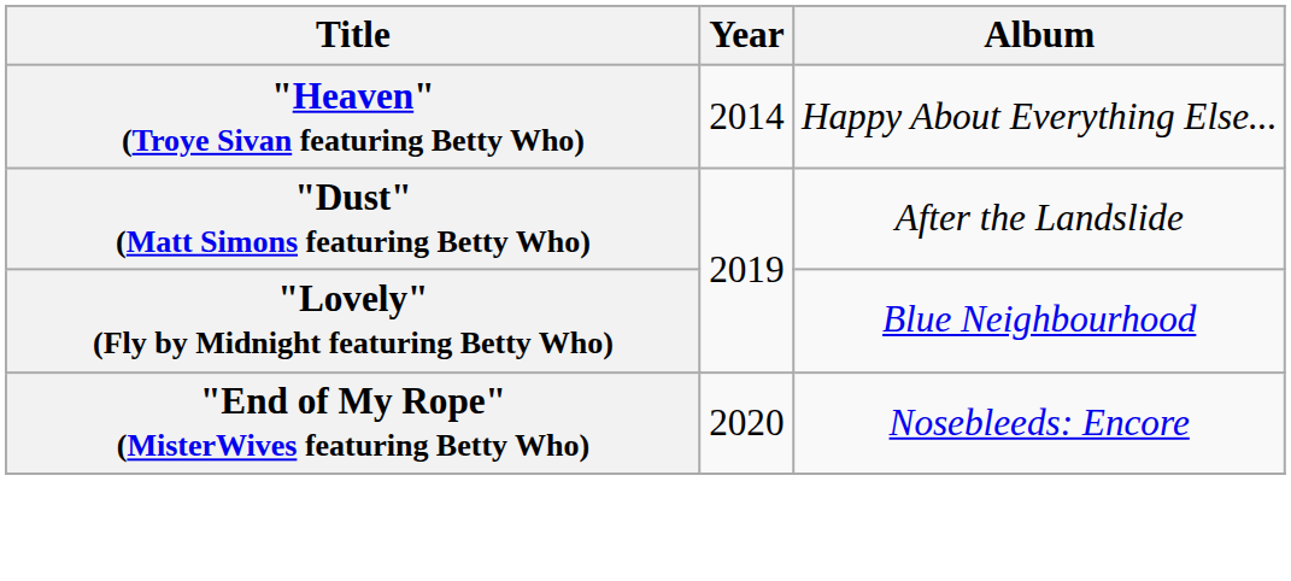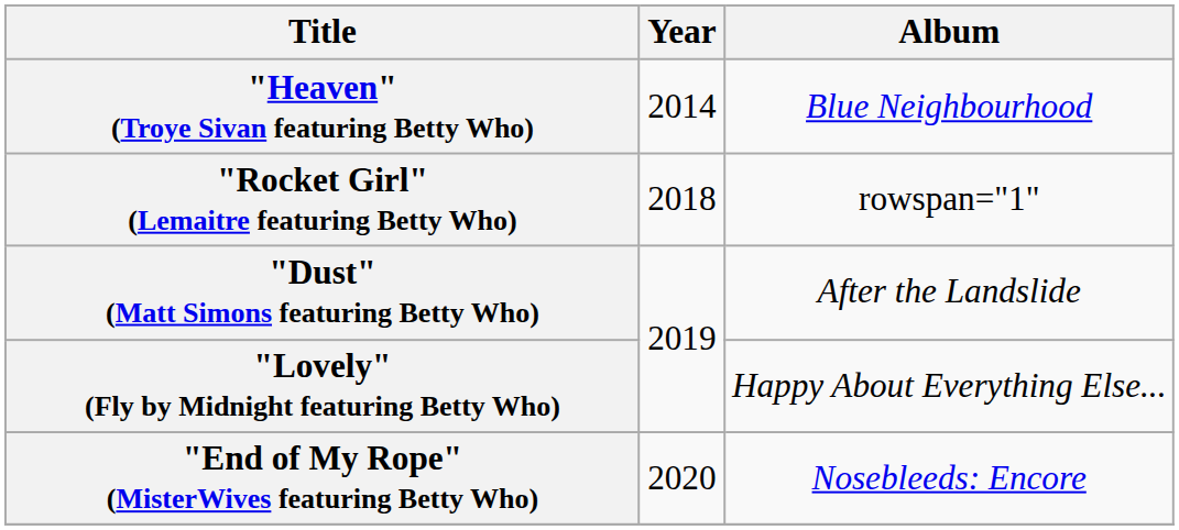"Heaven" (Troye Sivan featuring Betty Who) | Album: Happy About Everything Else... -> Blue Neighbourhood
+ row: "Rocket Girl" (Lemaitre featuring Betty Who) | 2018 | rowspan="1"
"Lovely" (Fly by Midnight featuring Betty Who) | Album: Blue Neighbourhood -> Happy About Everything Else...
